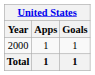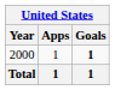2000 | Goals: normal -> bold
